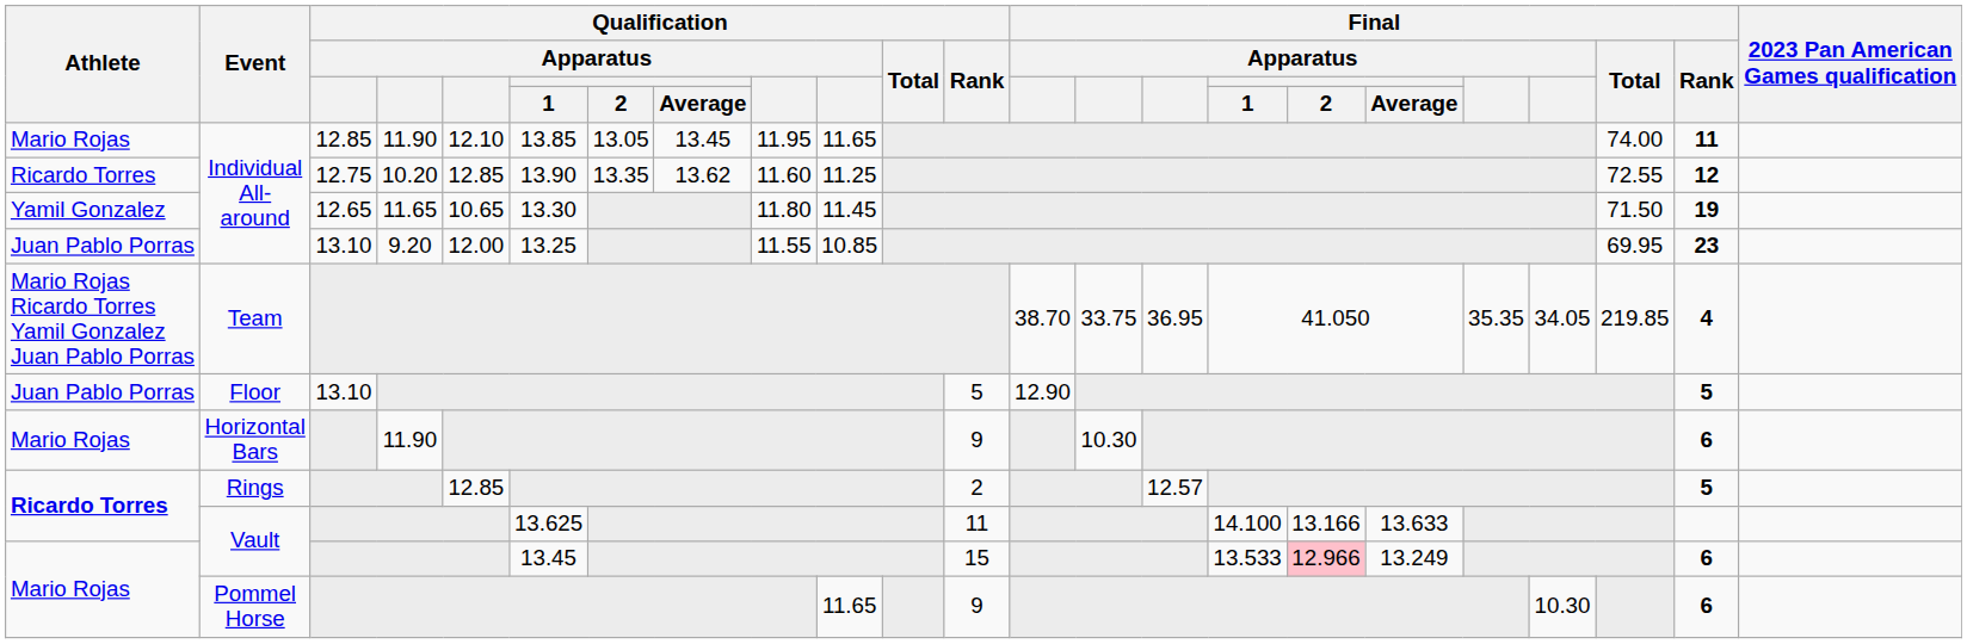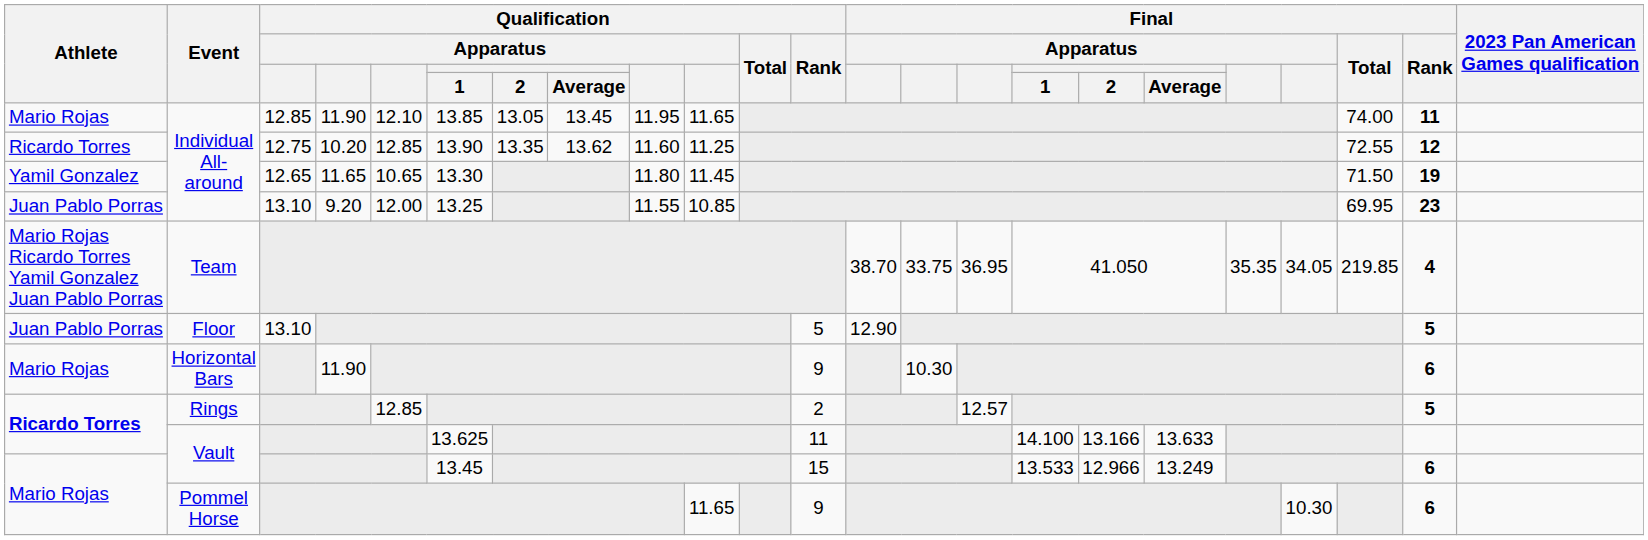Mario Rojas / Vault | Final / Apparatus / 2: pink background -> no background
